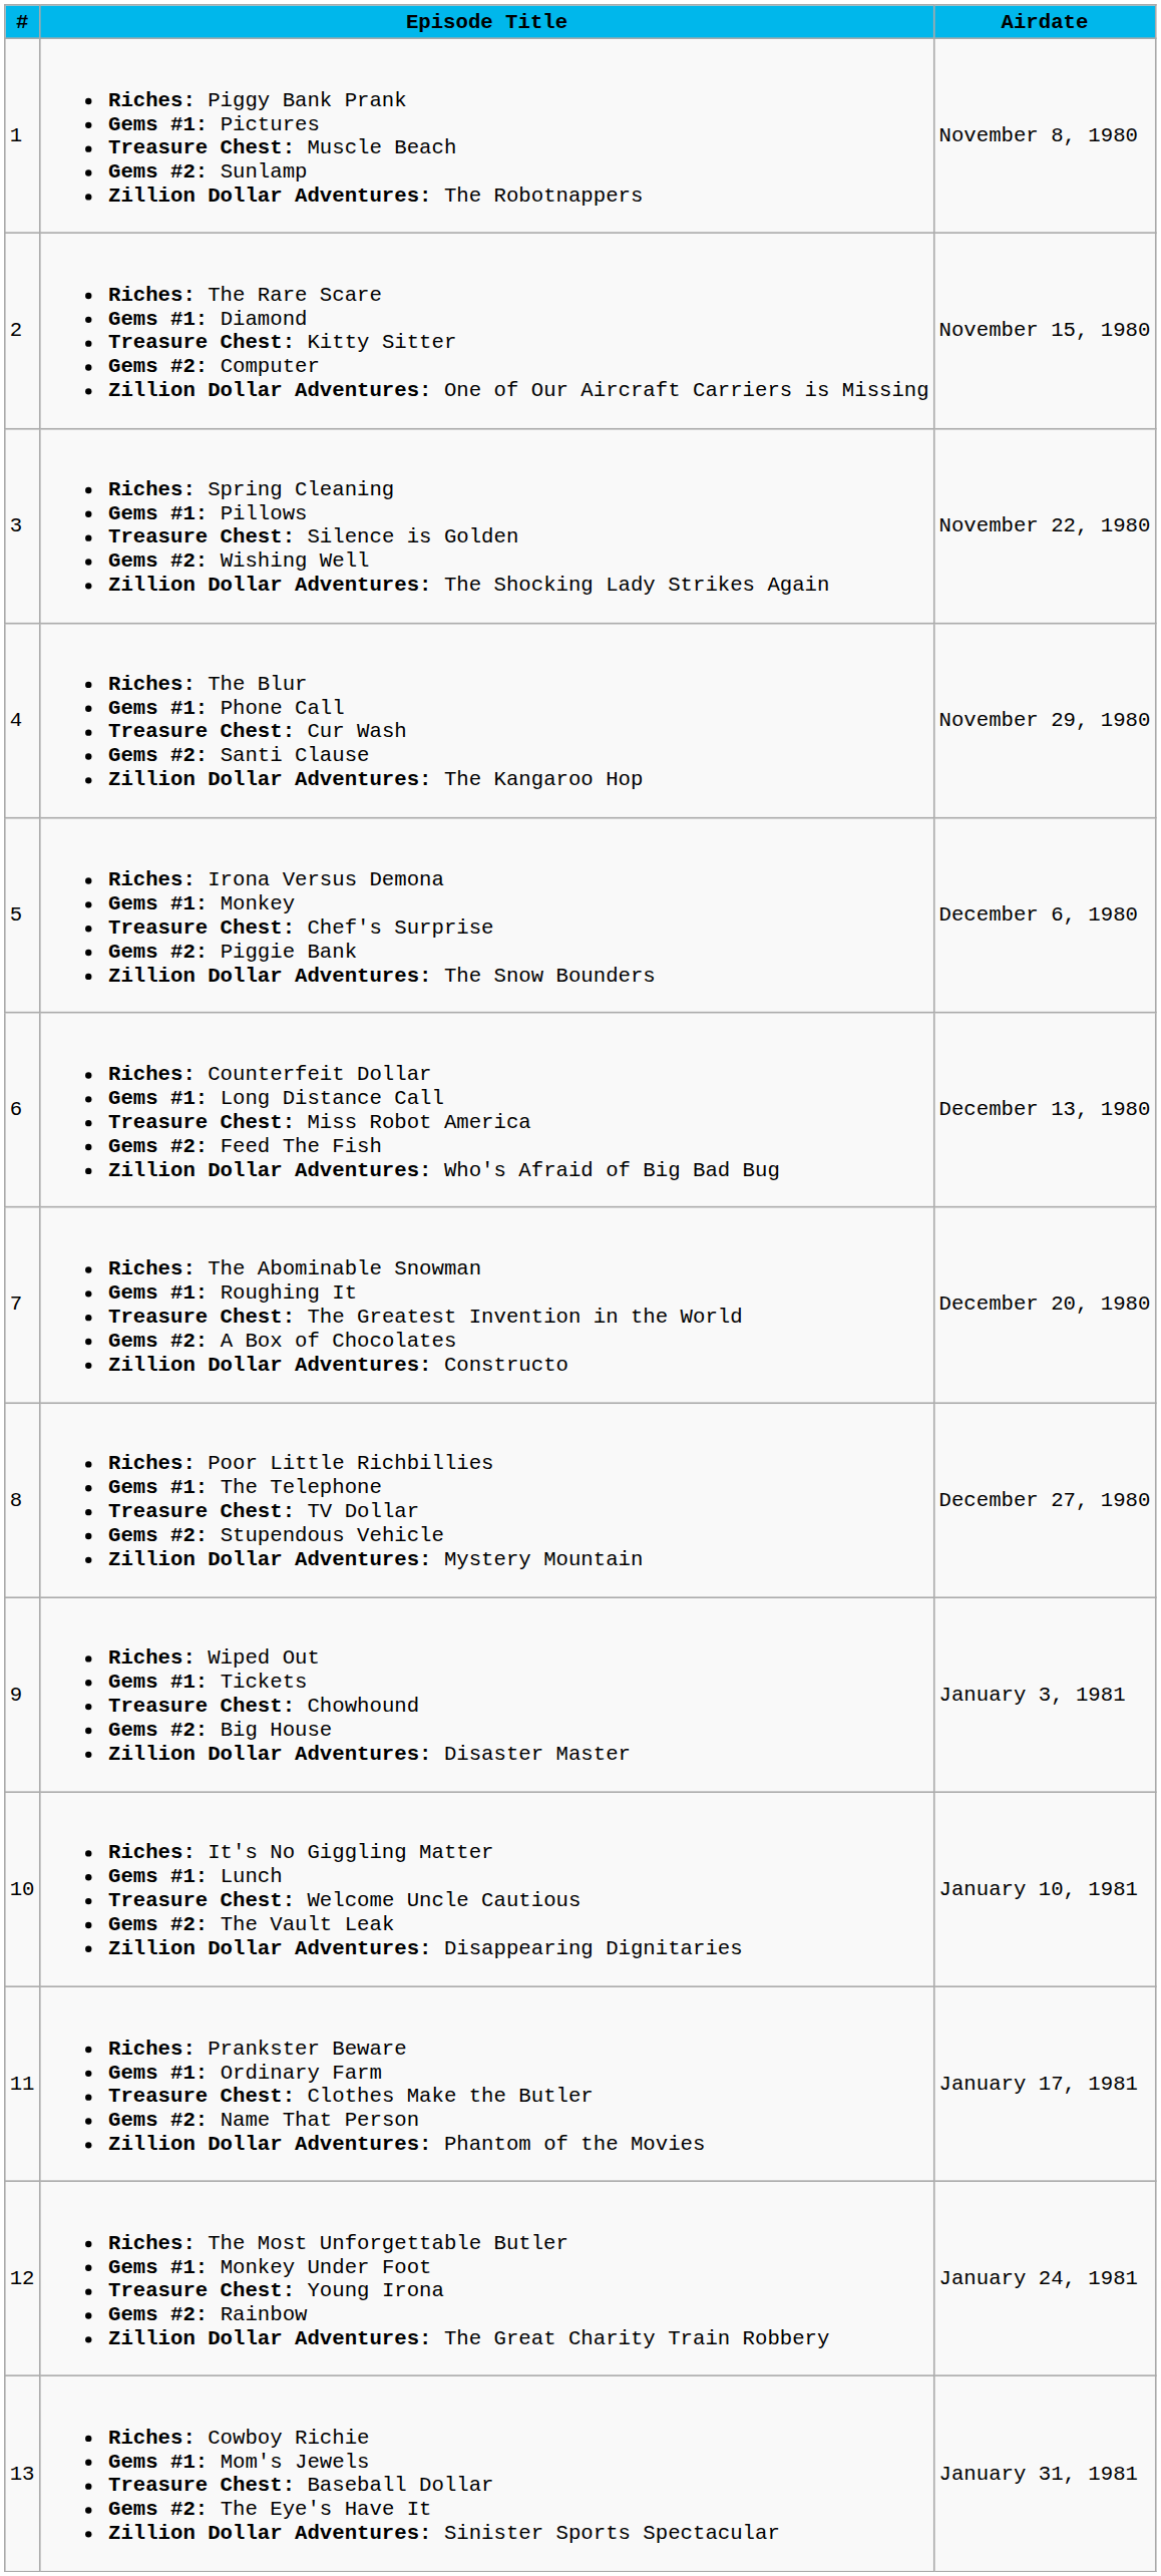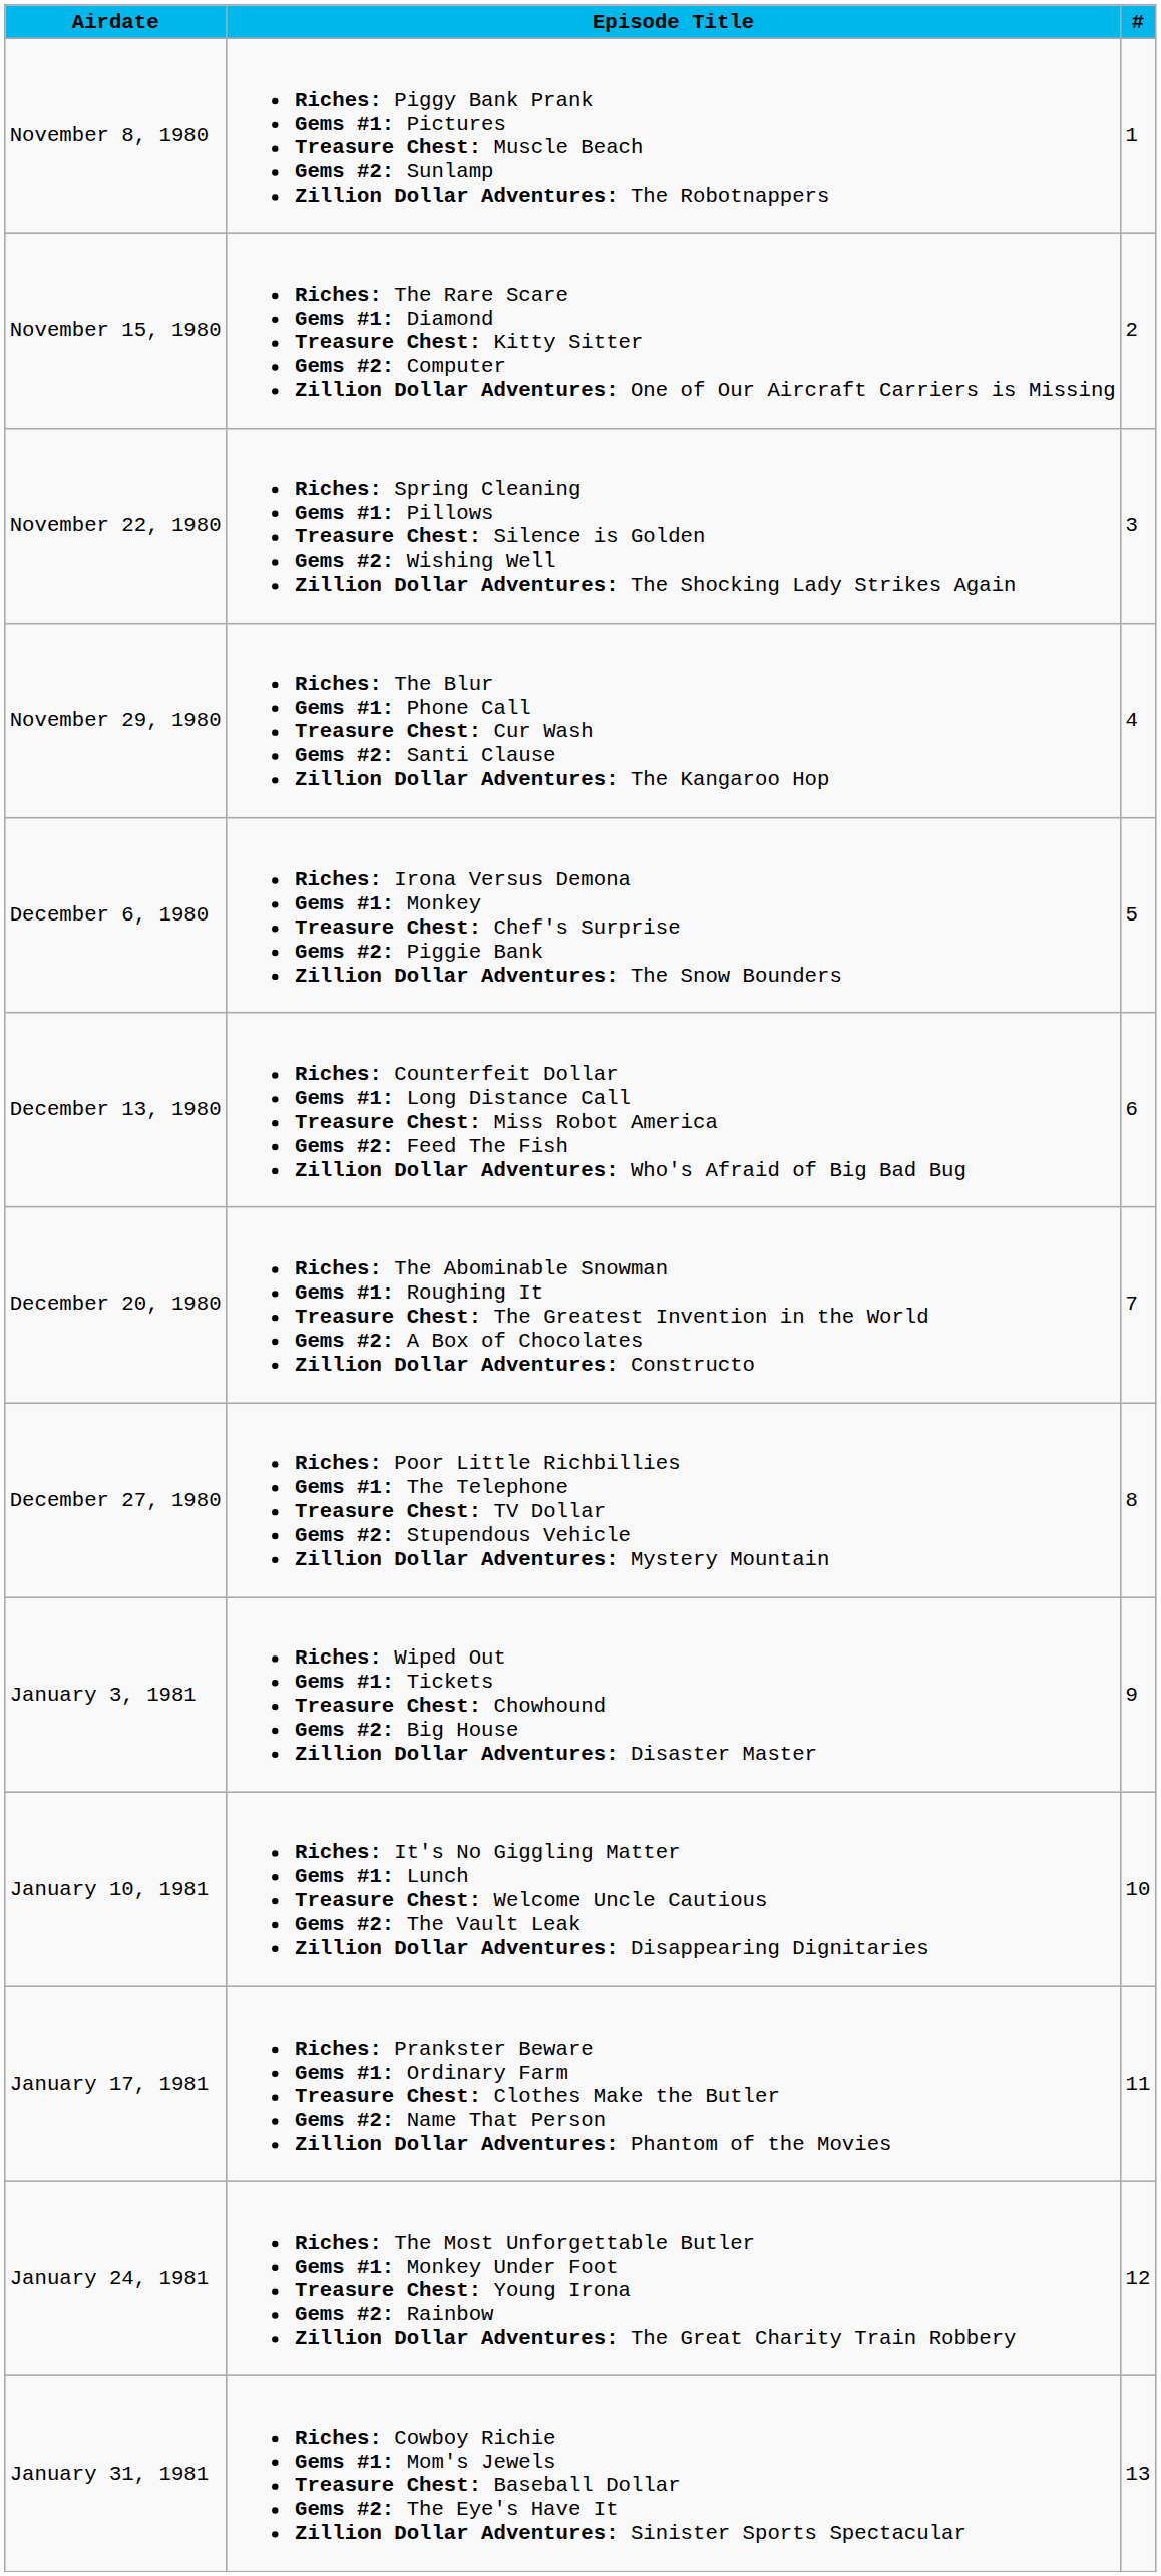columns swapped: # <-> Airdate
